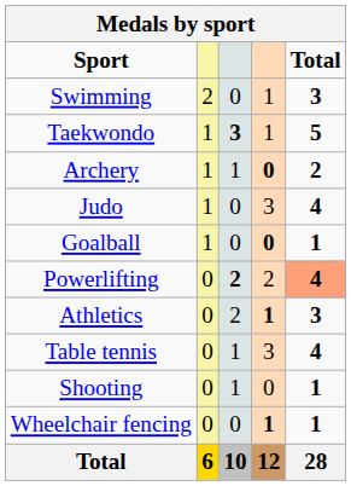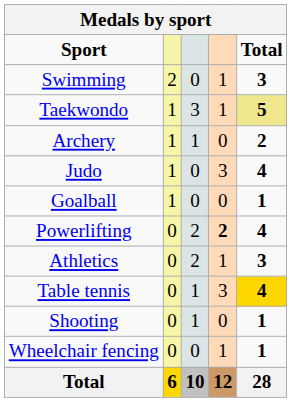Taekwondo | column 3: bold -> normal
Taekwondo | Total: no background -> khaki background
Archery | column 4: bold -> normal
Goalball | column 4: bold -> normal
Powerlifting | column 3: bold -> normal
Powerlifting | column 4: normal -> bold
Powerlifting | Total: lightsalmon background -> no background
Athletics | column 4: bold -> normal
Table tennis | Total: no background -> gold background
Wheelchair fencing | column 4: bold -> normal
